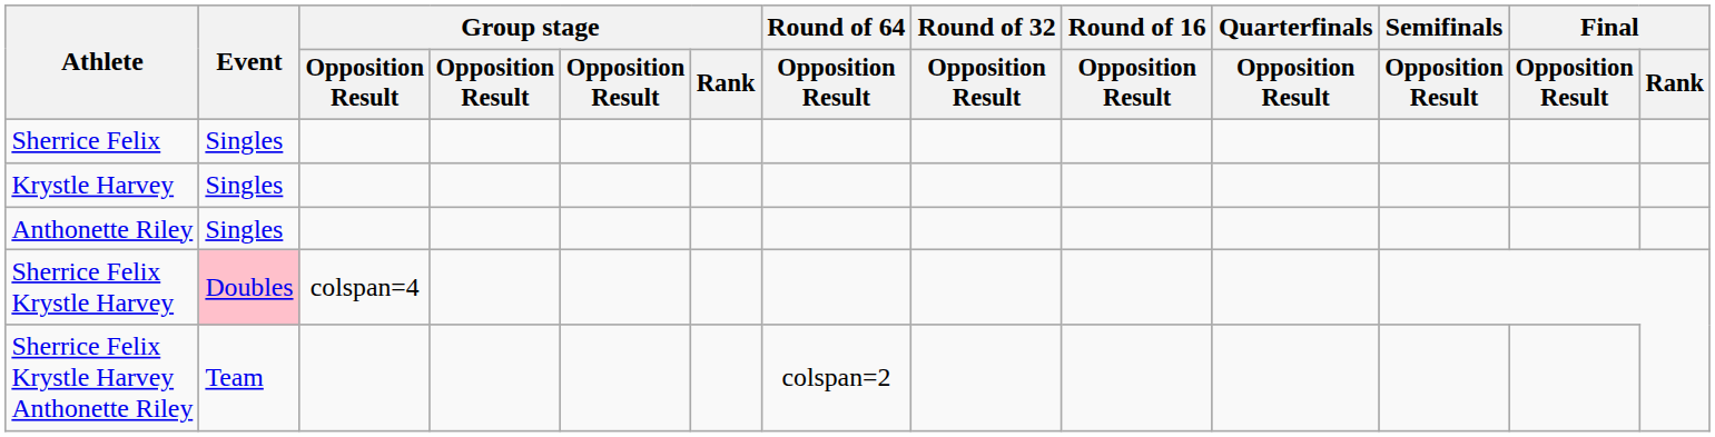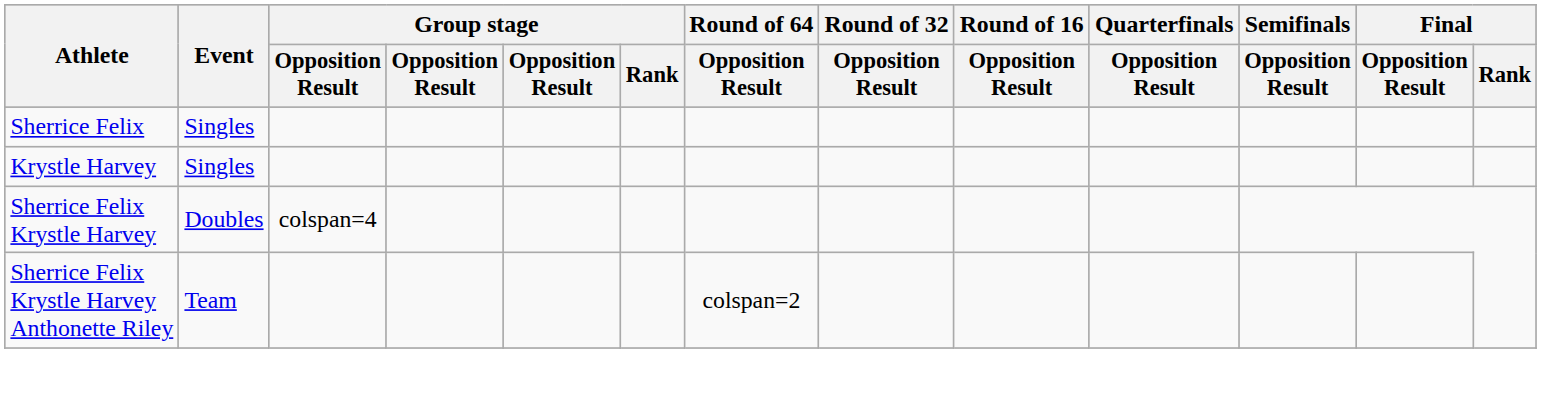- row: Anthonette Riley | Singles
Sherrice Felix Krystle Harvey | Event: pink background -> no background
